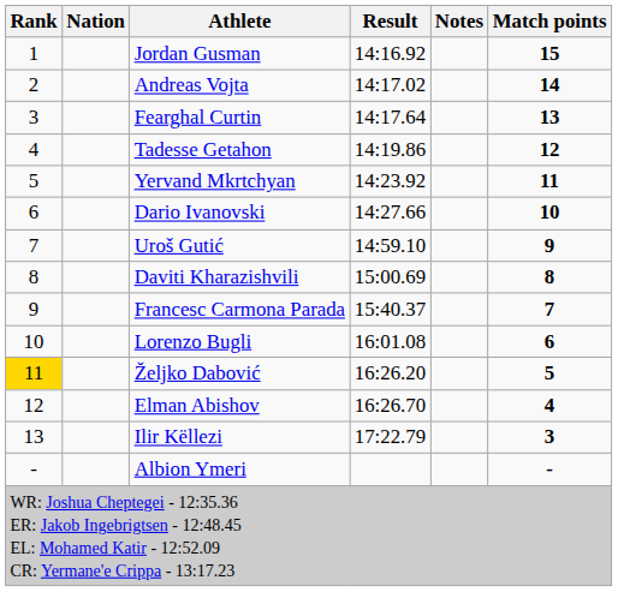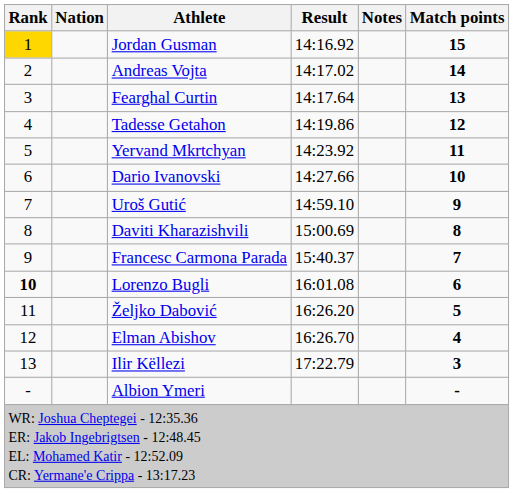Jordan Gusman | Rank: no background -> gold background
Lorenzo Bugli | Rank: normal -> bold
Željko Dabović | Rank: gold background -> no background
